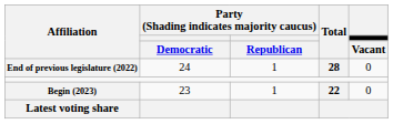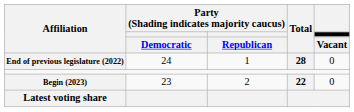Begin (2023) | Party (Shading indicates majority caucus) / Republican: 1 -> 2
